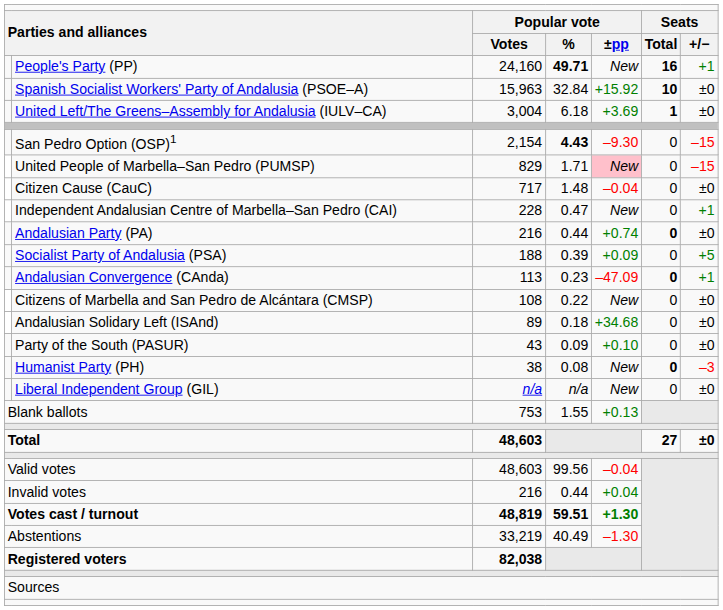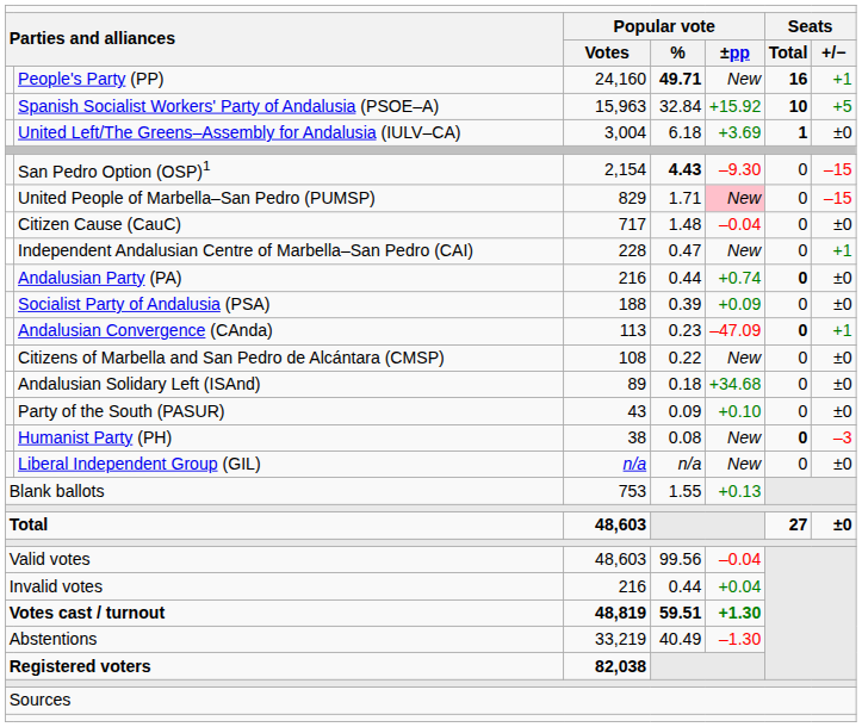Spanish Socialist Workers' Party of Andalusia (PSOE–A) | column 7: ±0 -> +5
Socialist Party of Andalusia (PSA) | column 7: +5 -> ±0
